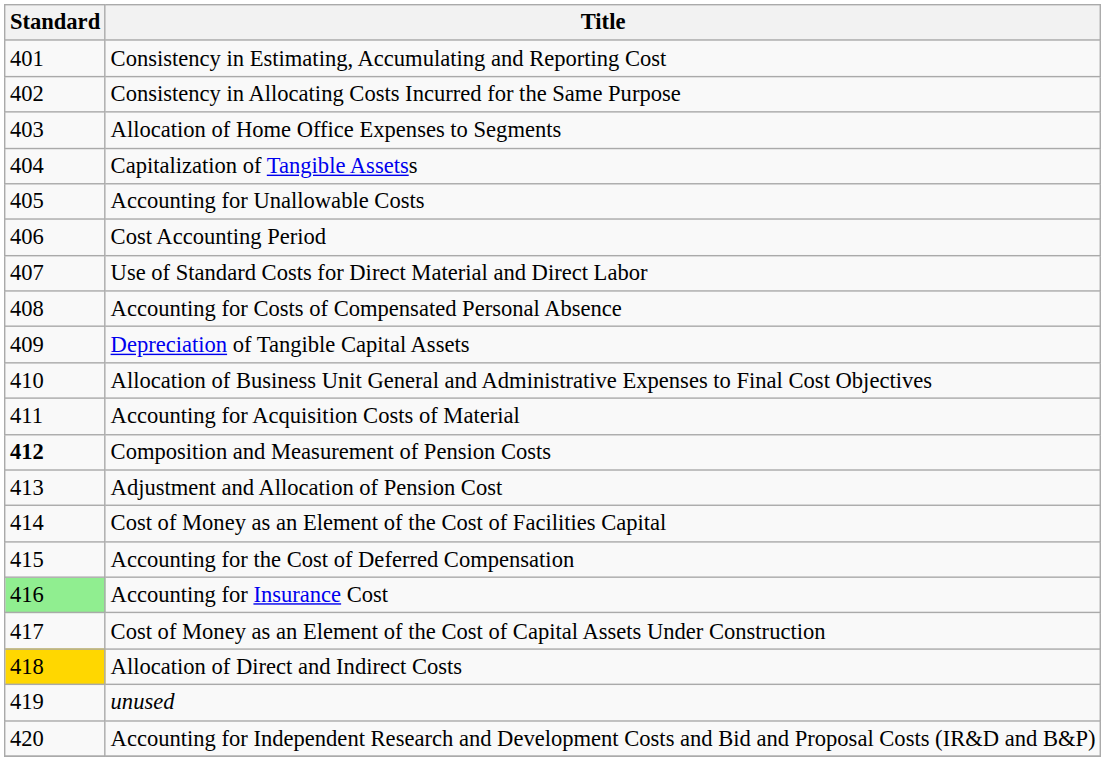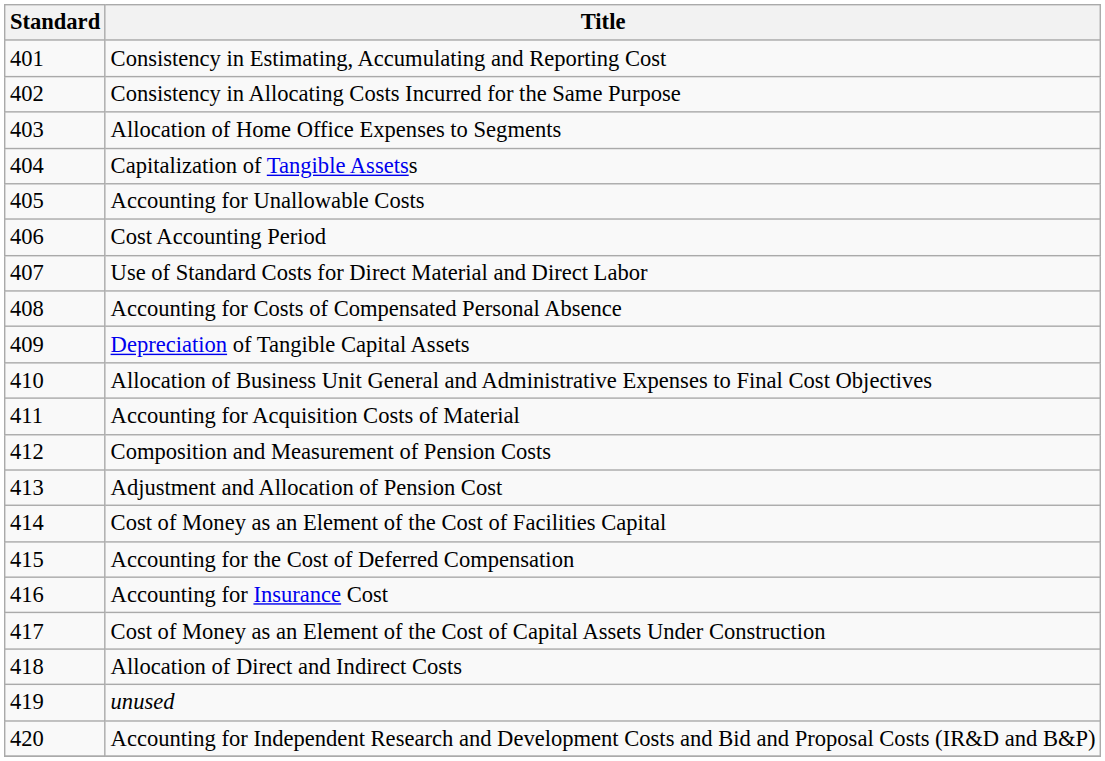Composition and Measurement of Pension Costs | Standard: bold -> normal
Accounting for Insurance Cost | Standard: lightgreen background -> no background
Allocation of Direct and Indirect Costs | Standard: gold background -> no background
